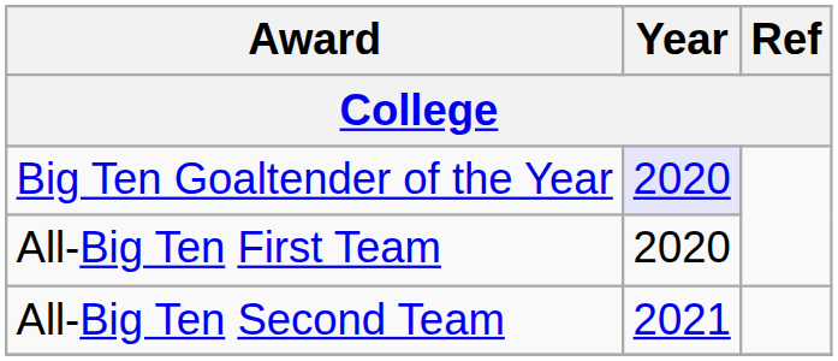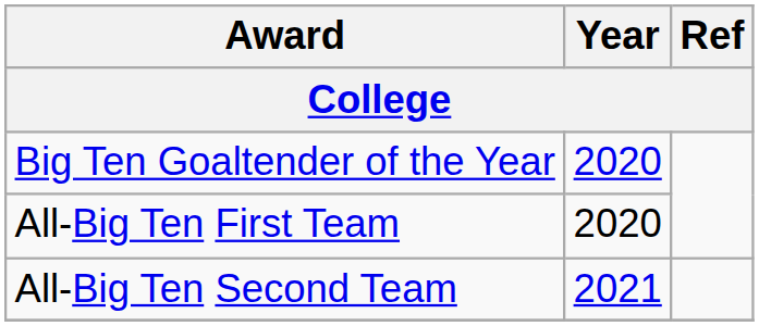Big Ten Goaltender of the Year | Year: lavender background -> no background
